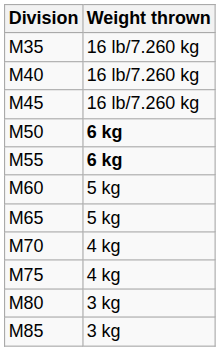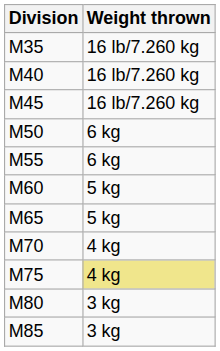M50 | Weight thrown: bold -> normal
M55 | Weight thrown: bold -> normal
M75 | Weight thrown: no background -> khaki background
